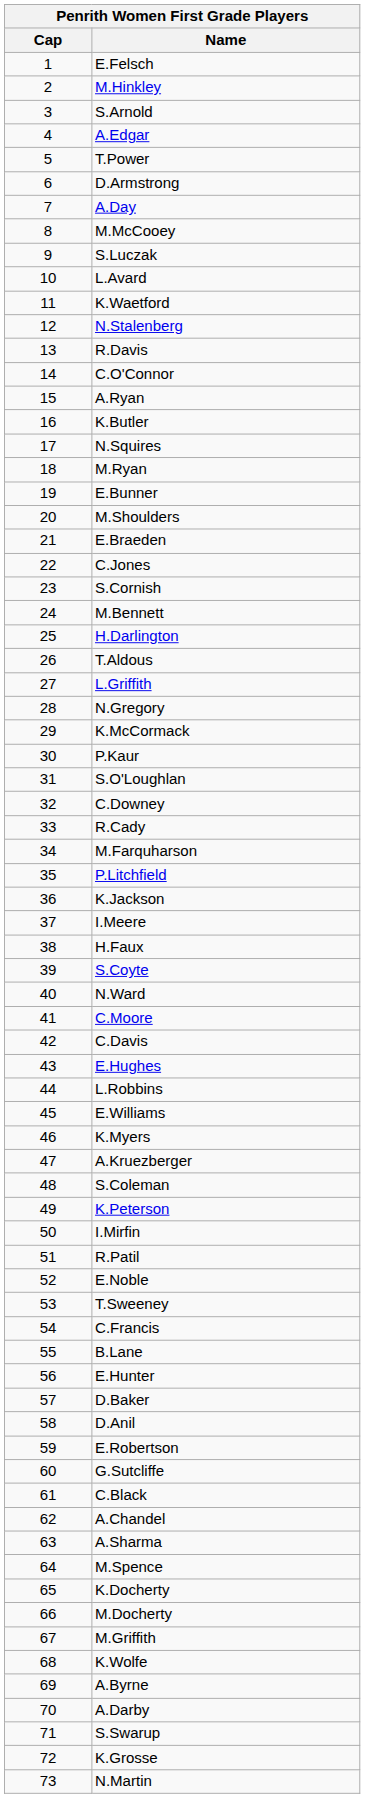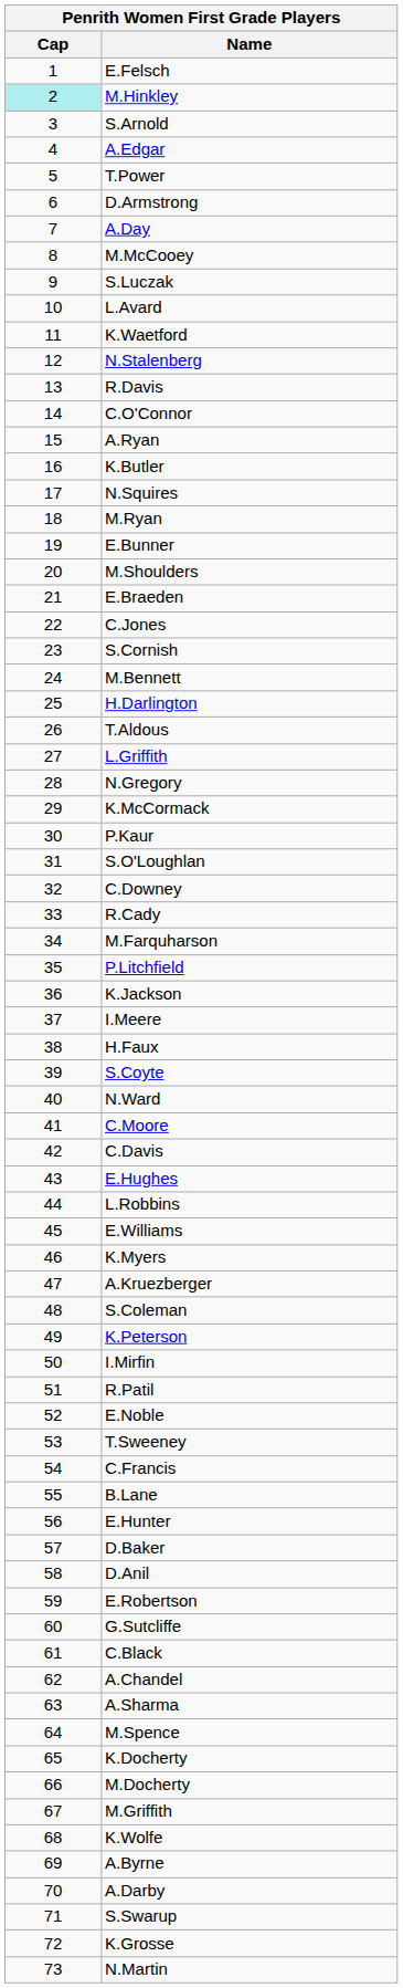M.Hinkley | Cap: no background -> paleturquoise background
